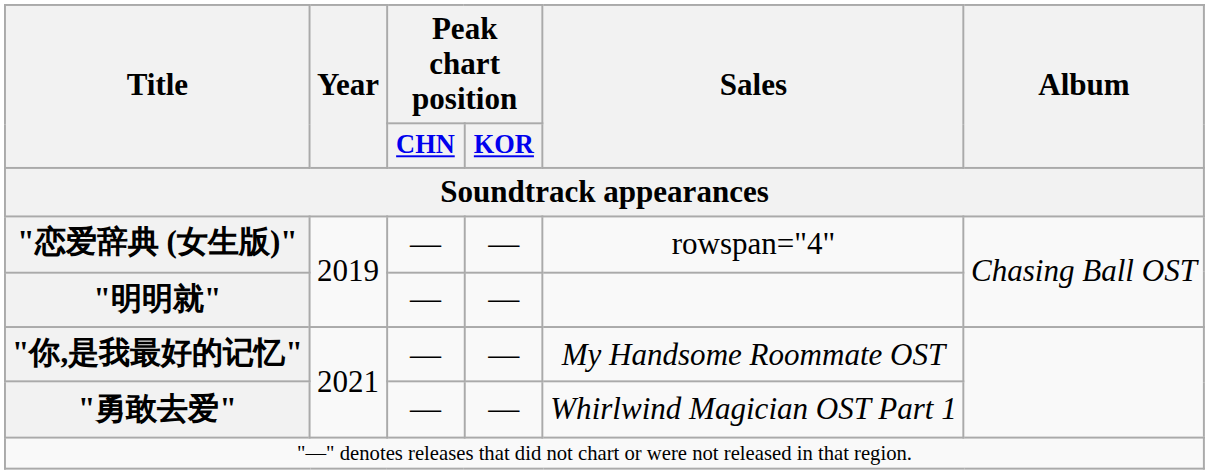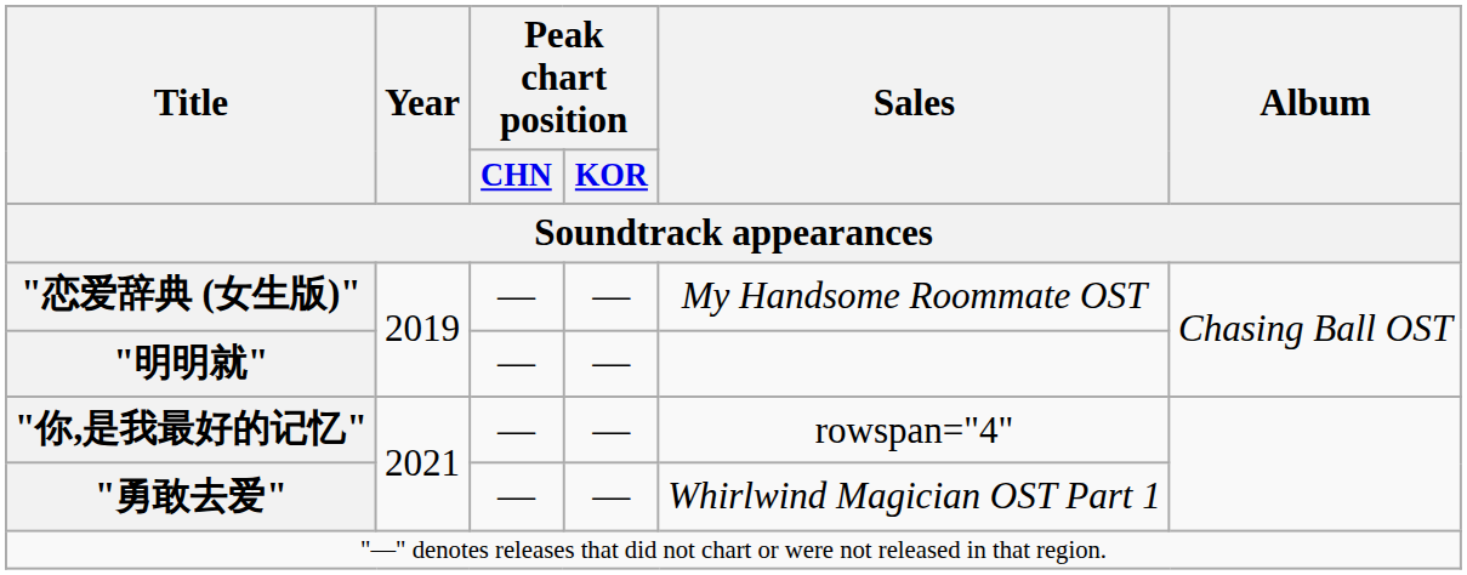"恋爱辞典 (女生版)" | Sales: rowspan="4" -> My Handsome Roommate OST
"你,是我最好的记忆" | Sales: My Handsome Roommate OST -> rowspan="4"
